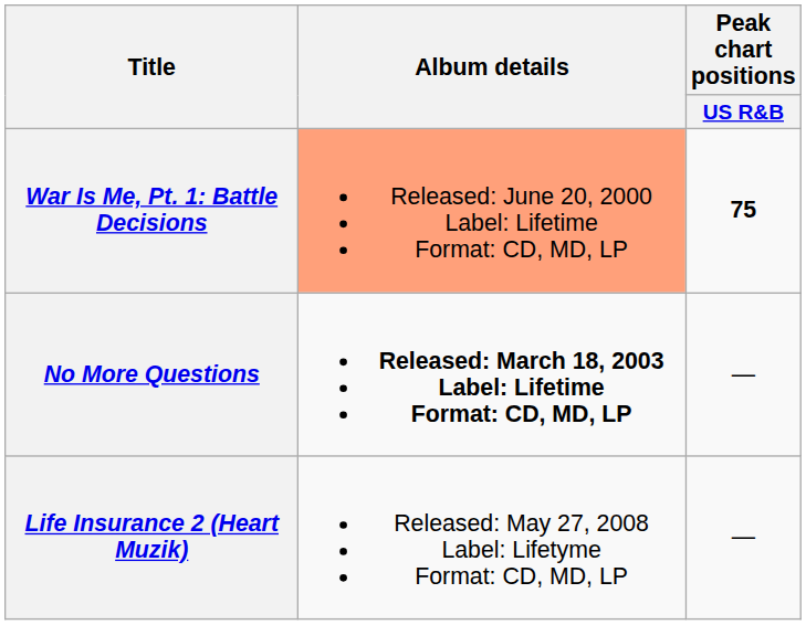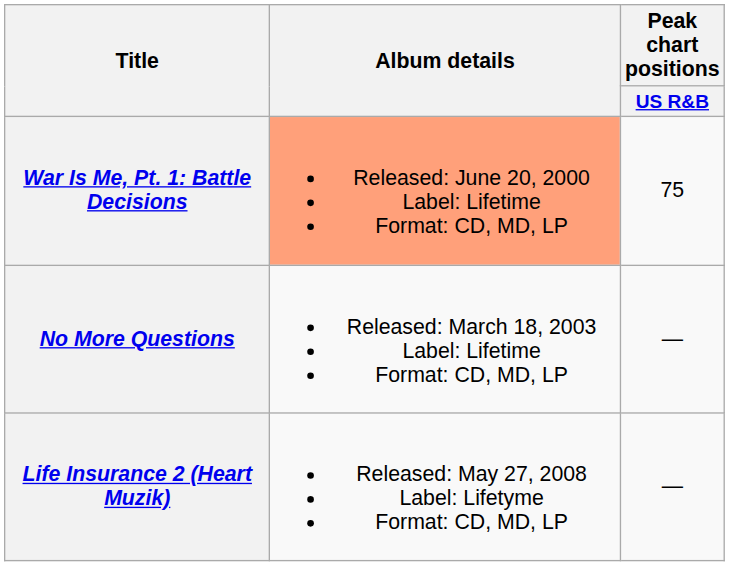War Is Me, Pt. 1: Battle Decisions | Peak chart positions / US R&B: bold -> normal
No More Questions | Album details: bold -> normal
